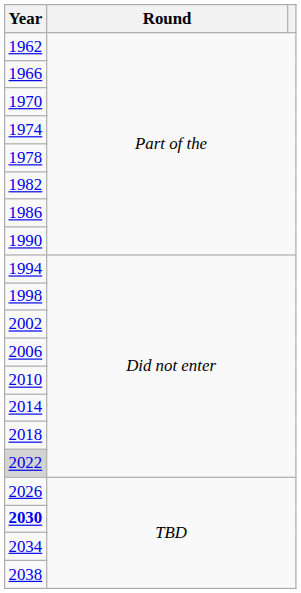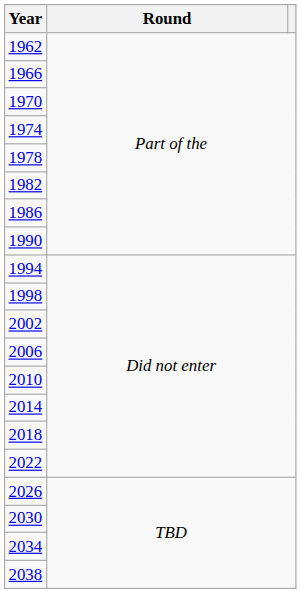2022 | Year: lightgrey background -> no background
2030 | Year: bold -> normal
